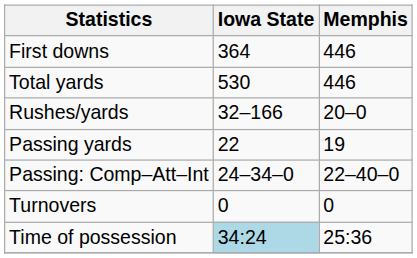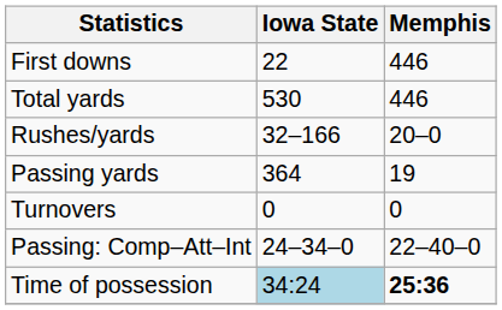First downs | Iowa State: 364 -> 22
Passing yards | Iowa State: 22 -> 364
rows swapped: Passing: Comp–Att–Int <-> Turnovers
Time of possession | Memphis: normal -> bold
